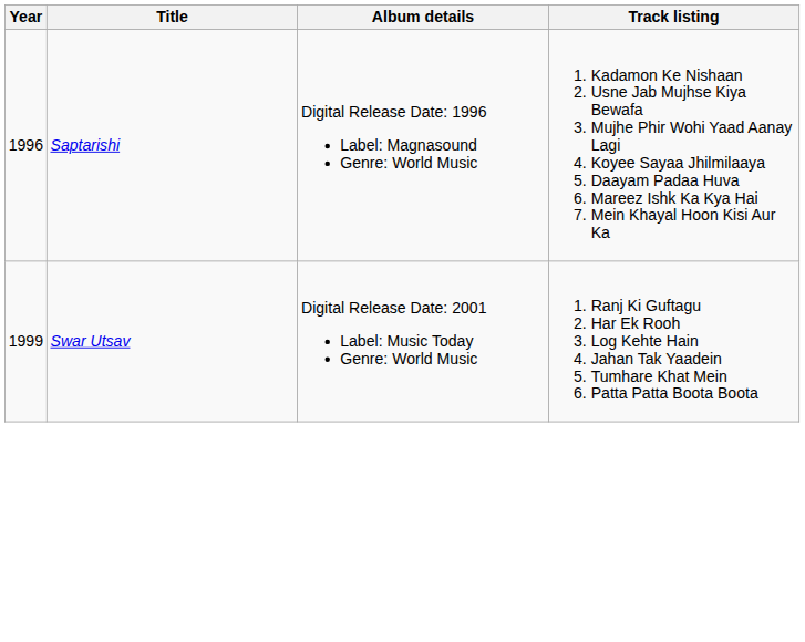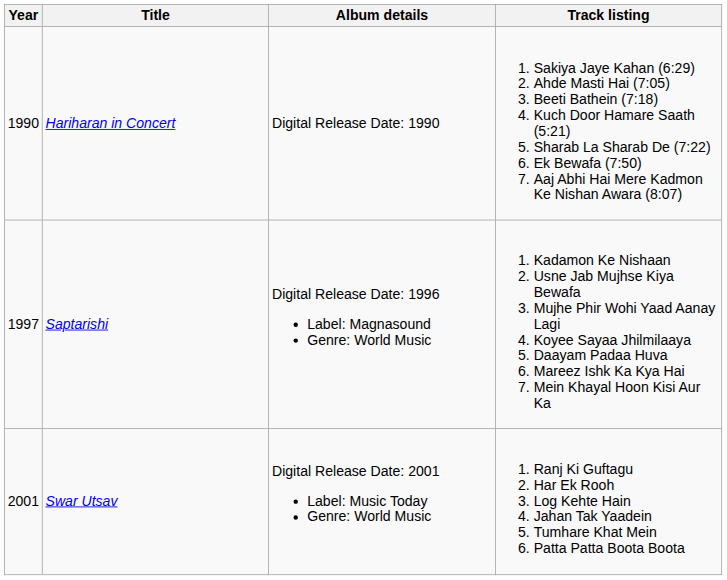+ row: 1990 | Hariharan in Concert | Digital Release Date: 1990 | Sakiya Jaye Kahan (6:29) Ahde Masti Hai (7:05) Beeti Bathein (7:18) Kuch Door Hamare Saath (5:21) Sharab La Sharab De (7:22) Ek Bewafa (7:50) Aaj Abhi Hai Mere Kadmon Ke Nishan Awara (8:07)
Saptarishi | Year: 1996 -> 1997
Swar Utsav | Year: 1999 -> 2001
